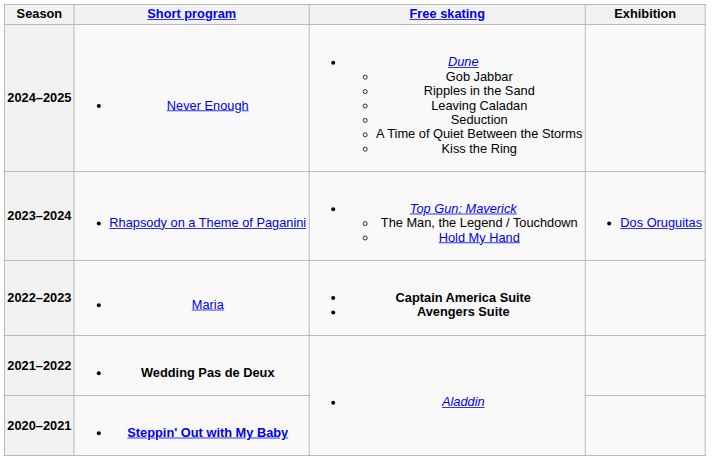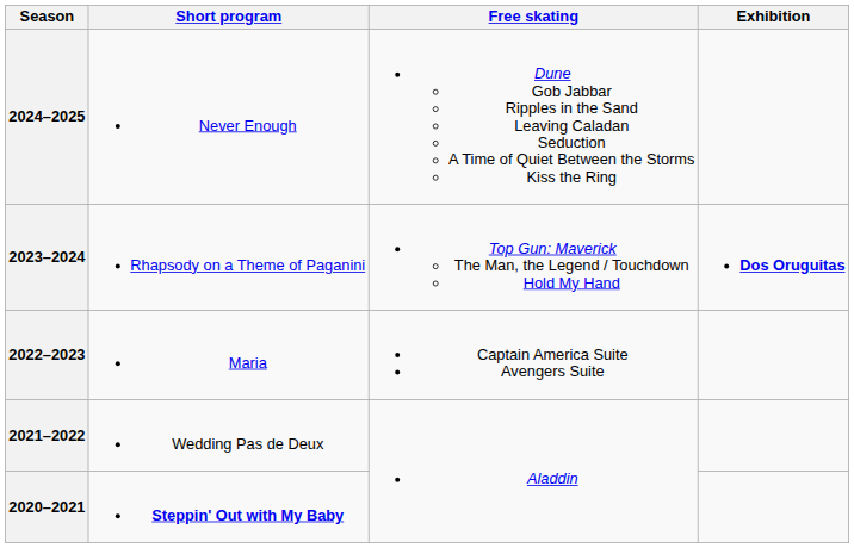2023–2024 | Exhibition: normal -> bold
2022–2023 | Free skating: bold -> normal
2021–2022 | Short program: bold -> normal
